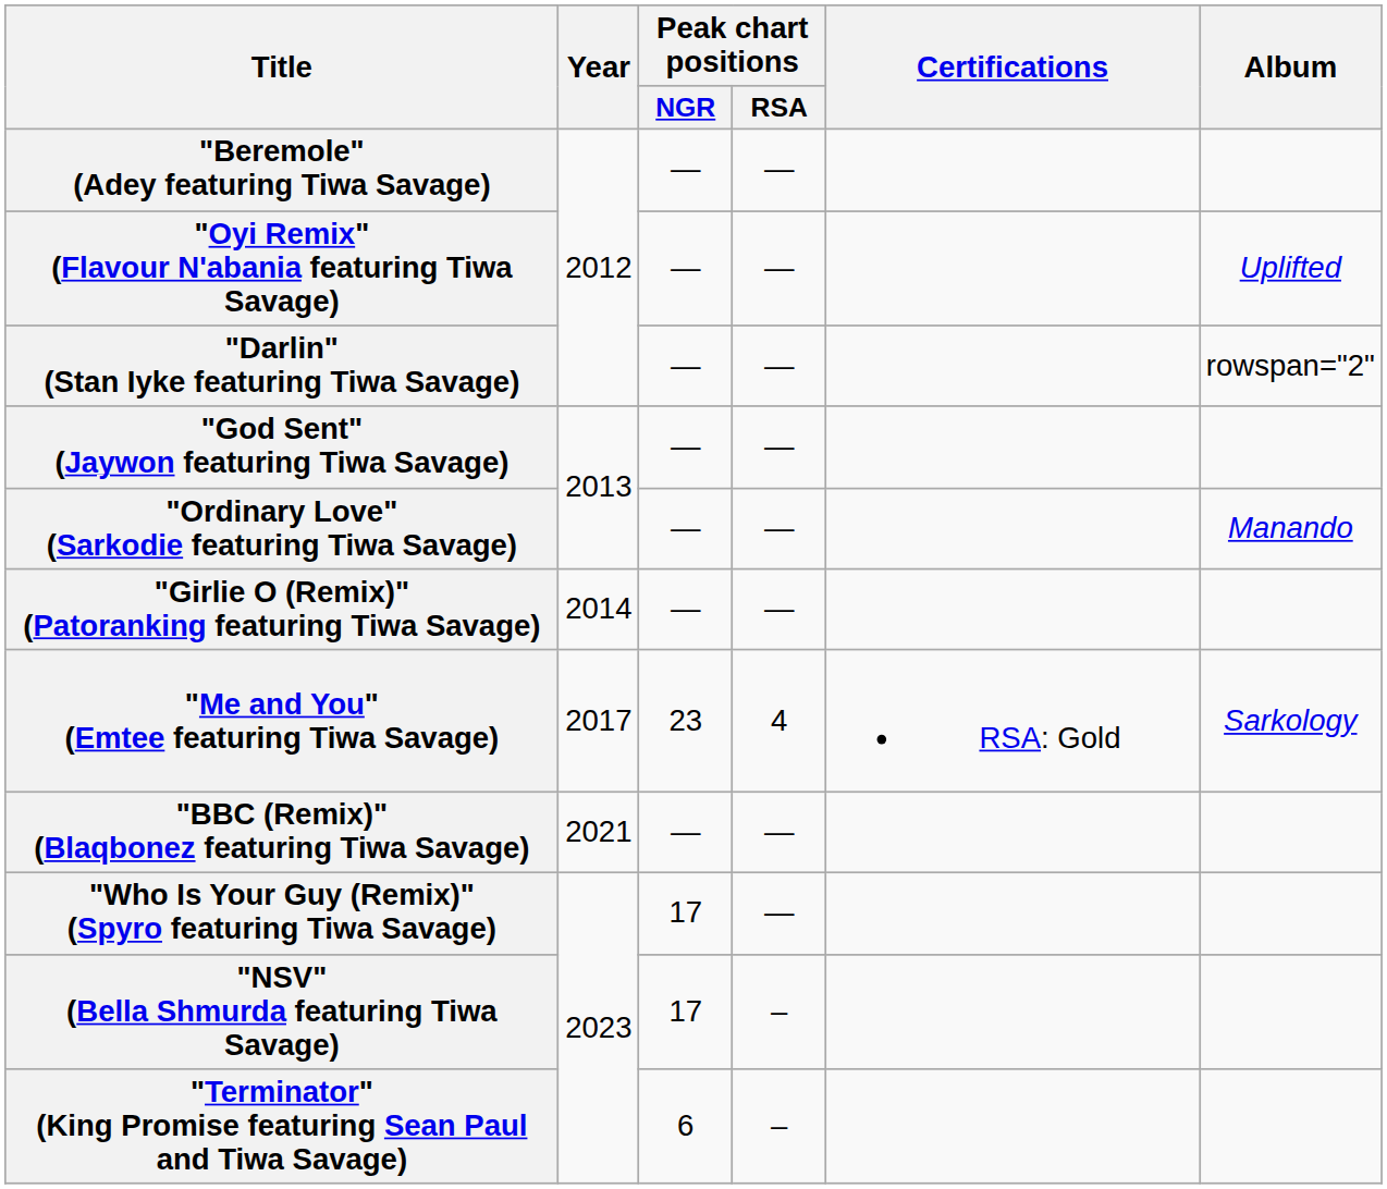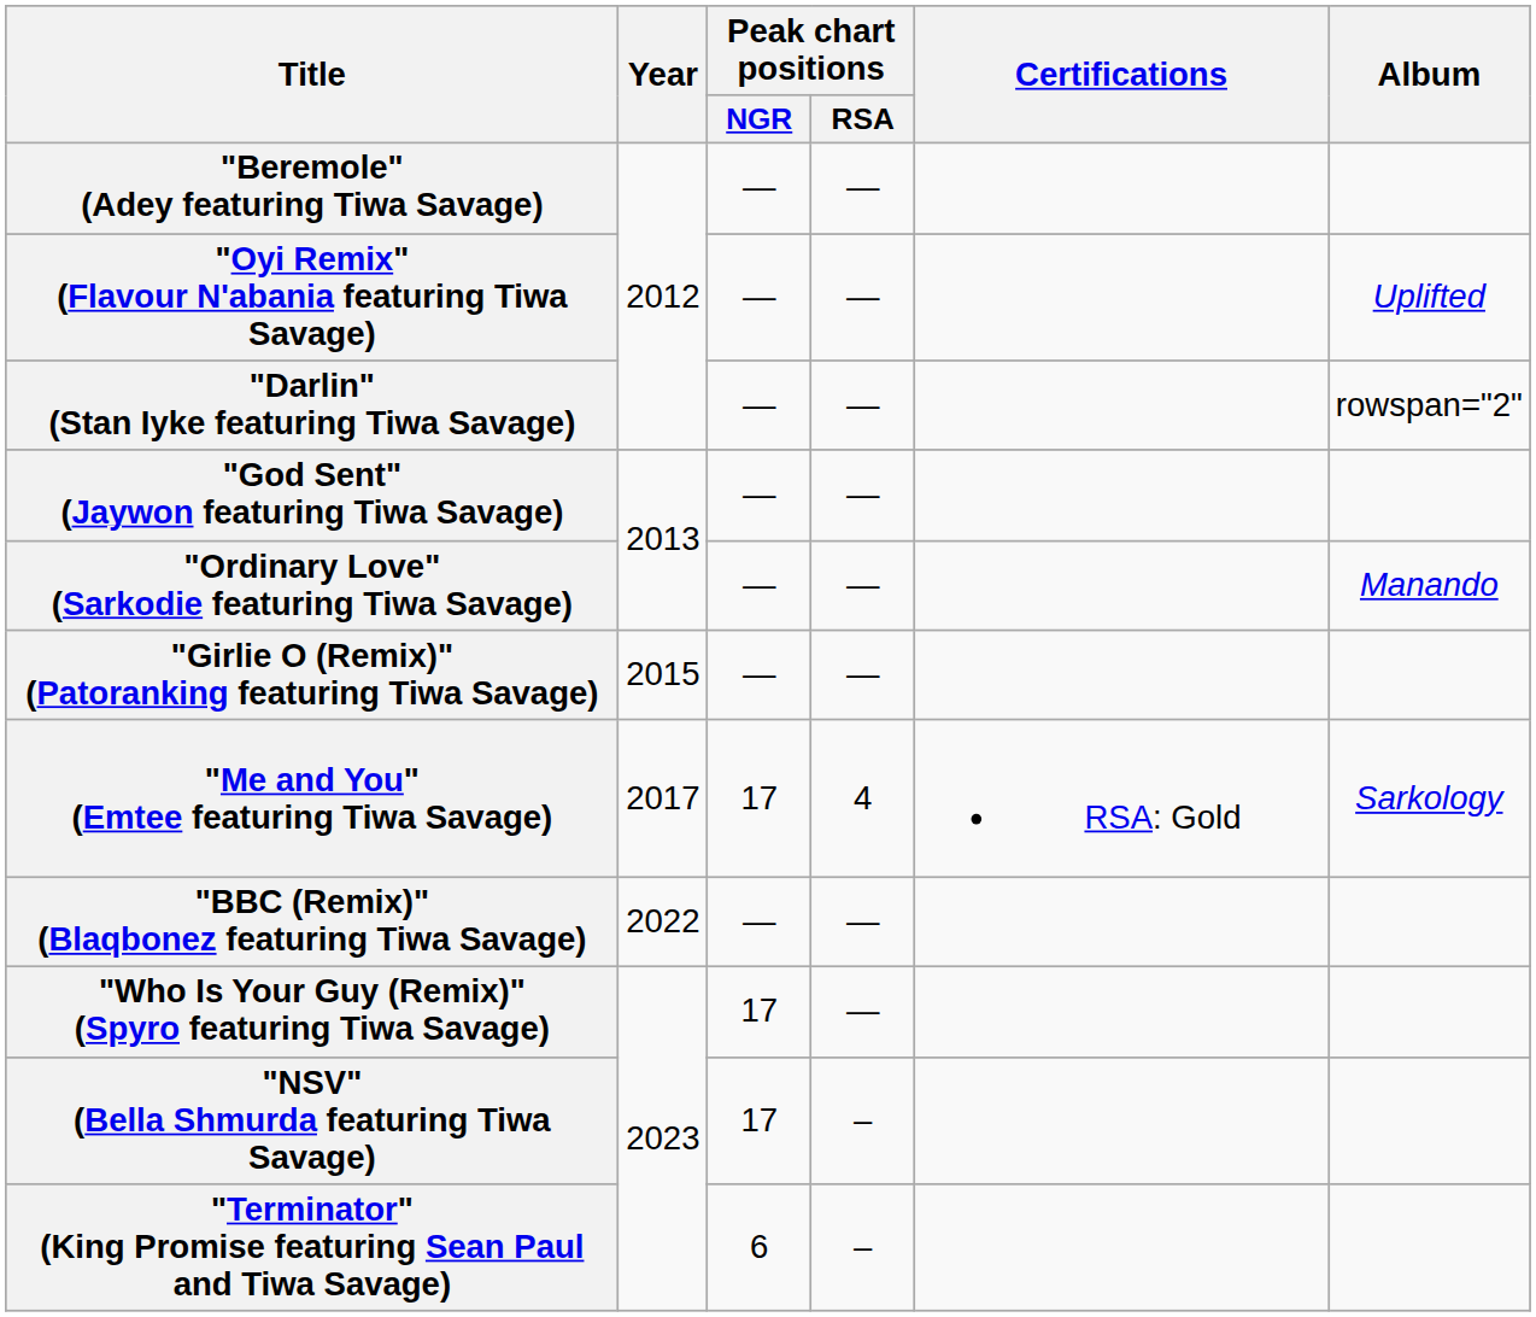"Girlie O (Remix)" (Patoranking featuring Tiwa Savage) | Year: 2014 -> 2015
"Me and You" (Emtee featuring Tiwa Savage) | Peak chart positions / NGR: 23 -> 17
"BBC (Remix)" (Blaqbonez featuring Tiwa Savage) | Year: 2021 -> 2022
